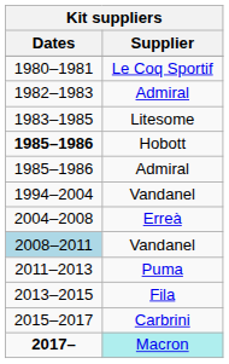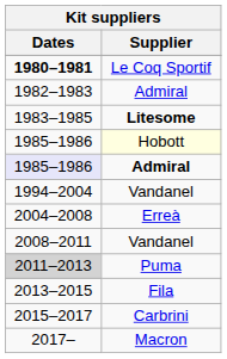1980–1981 | Dates: normal -> bold
1983–1985 | Supplier: normal -> bold
1985–1986 / Hobott | Dates: bold -> normal
1985–1986 / Hobott | Supplier: no background -> lightyellow background
1985–1986 / Admiral | Dates: no background -> lavender background
1985–1986 / Admiral | Supplier: normal -> bold
2008–2011 | Dates: lightblue background -> no background
2011–2013 | Dates: no background -> lightgrey background
2017– | Dates: bold -> normal
2017– | Supplier: paleturquoise background -> no background
